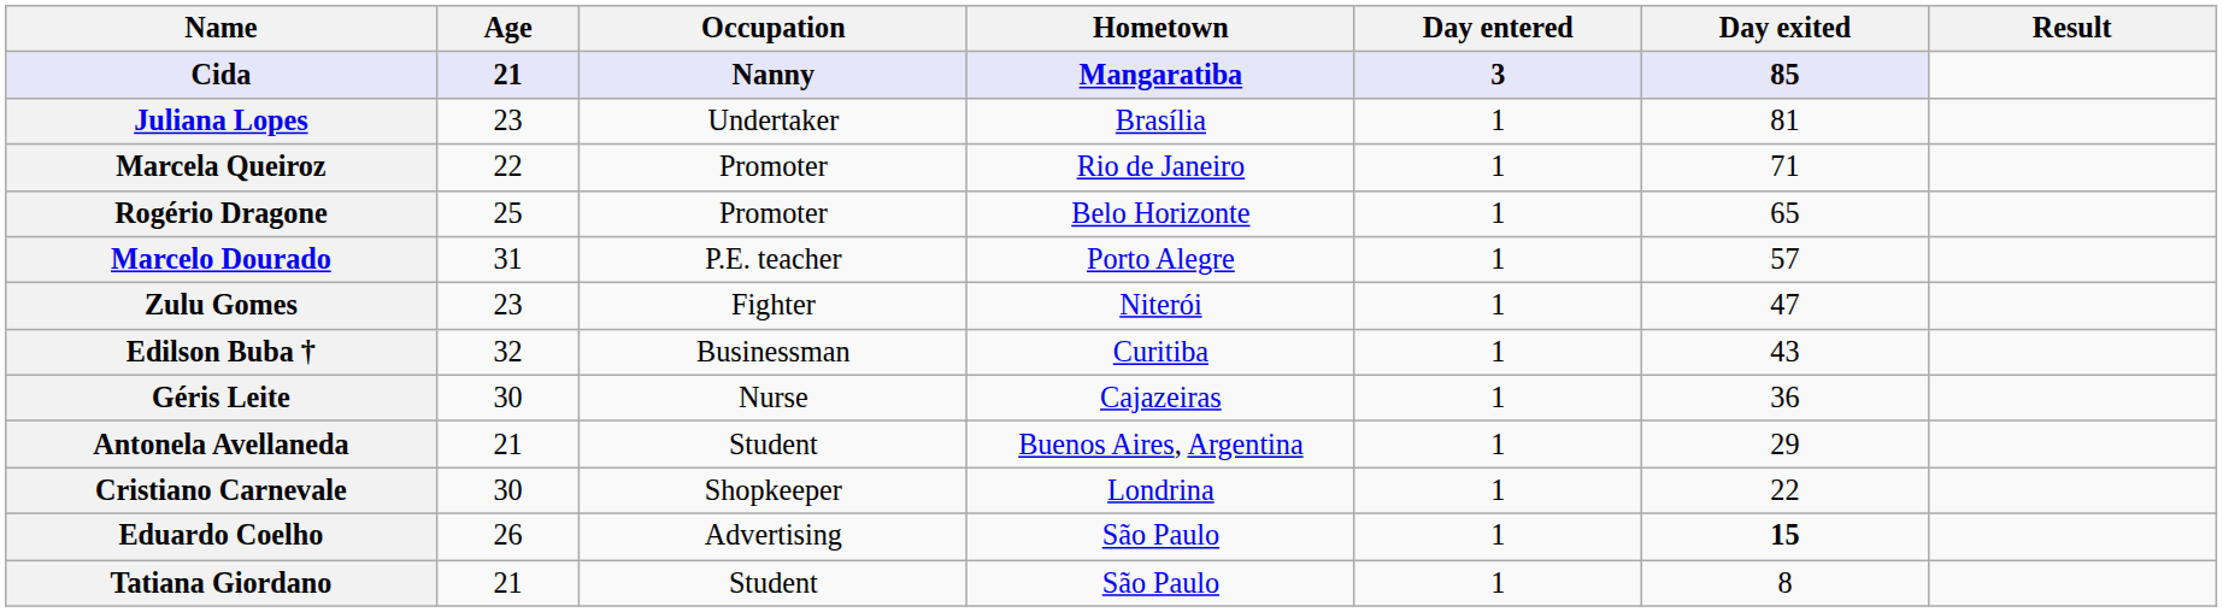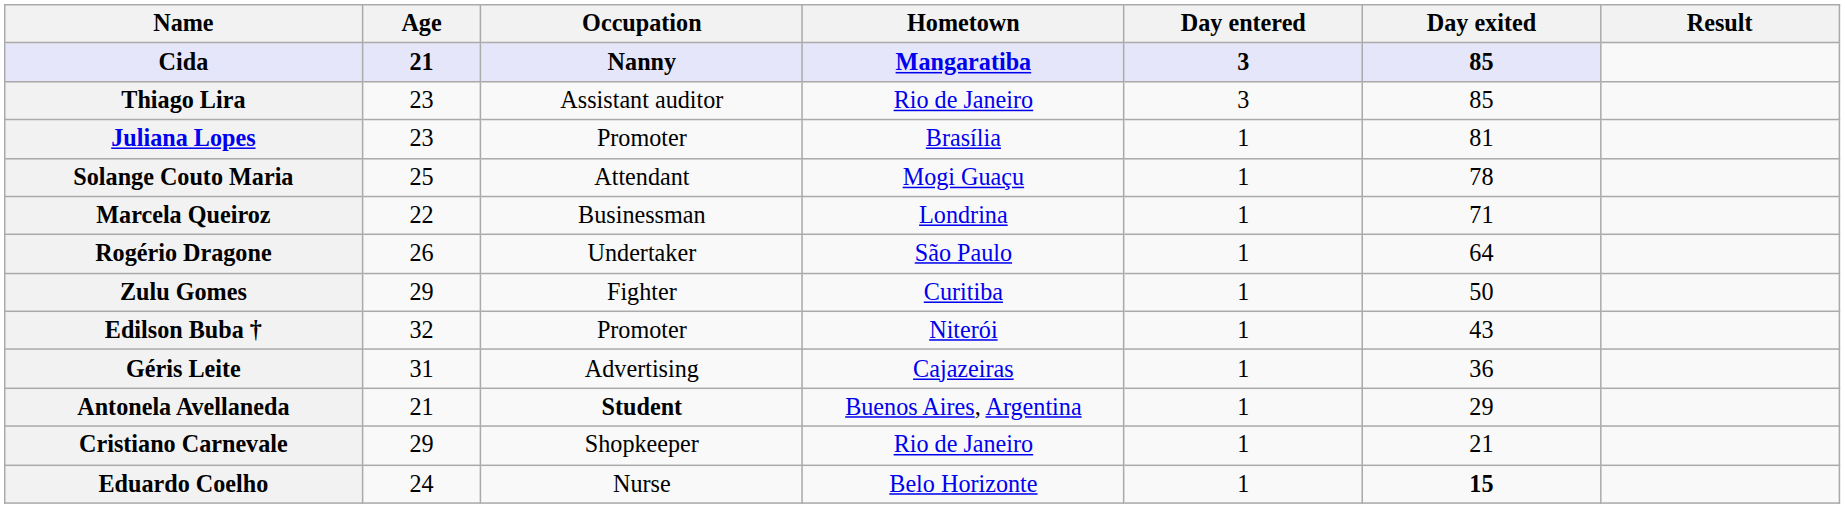+ row: Thiago Lira | 23 | Assistant auditor | Rio de Janeiro | 3 | 85
Juliana Lopes | Occupation: Undertaker -> Promoter
+ row: Solange Couto Maria | 25 | Attendant | Mogi Guaçu | 1 | 78
Marcela Queiroz | Occupation: Promoter -> Businessman
Marcela Queiroz | Hometown: Rio de Janeiro -> Londrina
Rogério Dragone | Age: 25 -> 26
Rogério Dragone | Occupation: Promoter -> Undertaker
Rogério Dragone | Hometown: Belo Horizonte -> São Paulo
Rogério Dragone | Day exited: 65 -> 64
- row: Marcelo Dourado | 31 | P.E. teacher | Porto Alegre | 1 | 57
Zulu Gomes | Age: 23 -> 29
Zulu Gomes | Hometown: Niterói -> Curitiba
Zulu Gomes | Day exited: 47 -> 50
Edilson Buba † | Occupation: Businessman -> Promoter
Edilson Buba † | Hometown: Curitiba -> Niterói
Géris Leite | Age: 30 -> 31
Géris Leite | Occupation: Nurse -> Advertising
Antonela Avellaneda | Occupation: normal -> bold
Cristiano Carnevale | Age: 30 -> 29
Cristiano Carnevale | Hometown: Londrina -> Rio de Janeiro
Cristiano Carnevale | Day exited: 22 -> 21
Eduardo Coelho | Age: 26 -> 24
Eduardo Coelho | Occupation: Advertising -> Nurse
Eduardo Coelho | Hometown: São Paulo -> Belo Horizonte
- row: Tatiana Giordano | 21 | Student | São Paulo | 1 | 8
